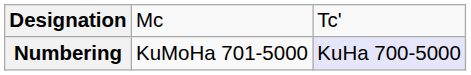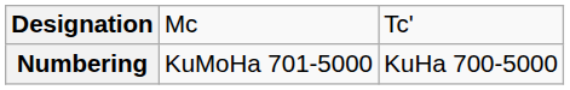Numbering | column 3: lavender background -> no background
